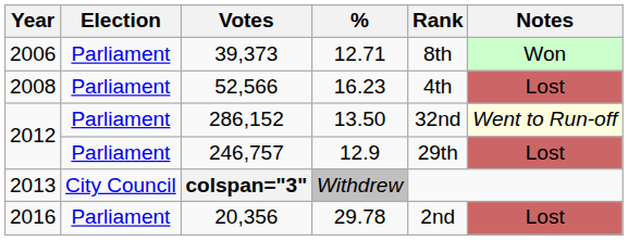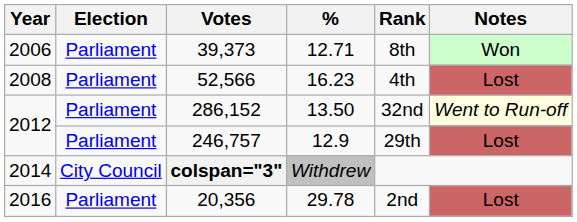colspan="3" | Year: 2013 -> 2014
